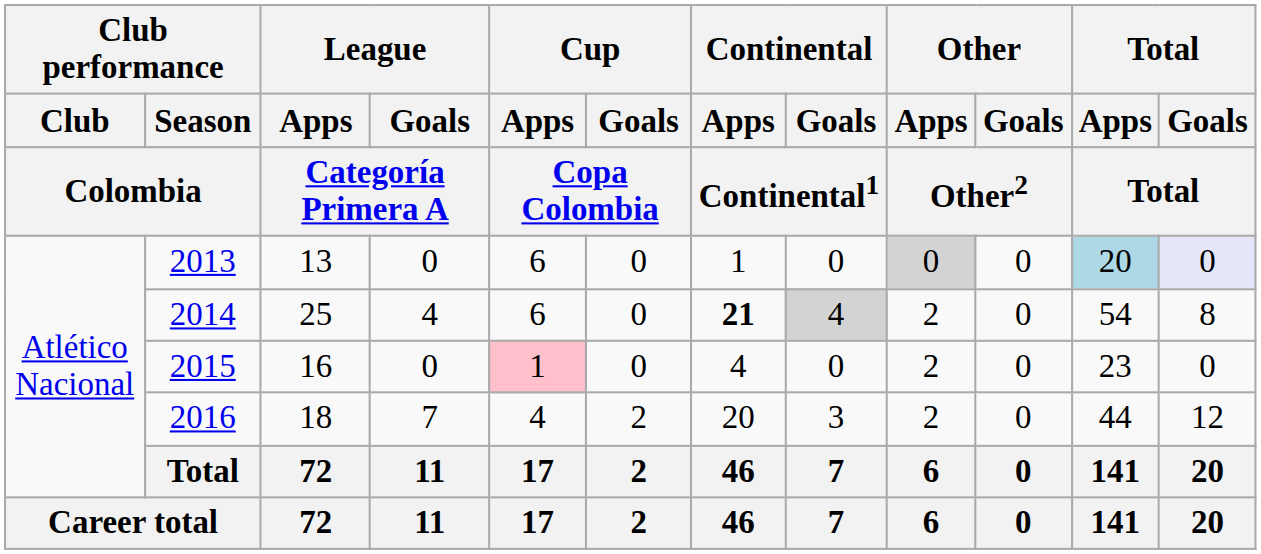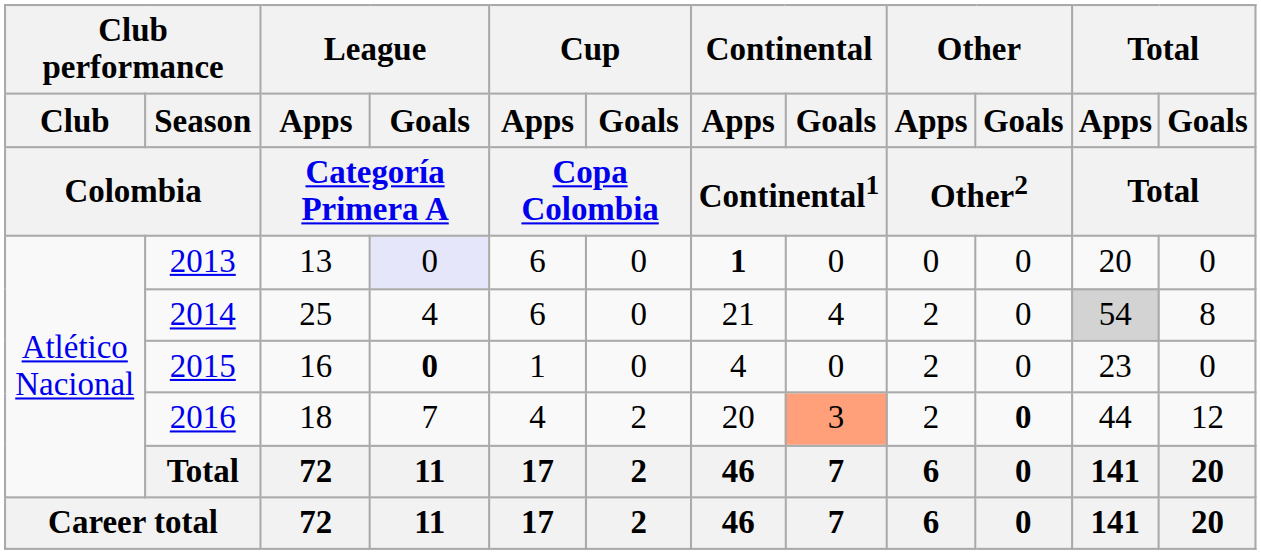2013 | League / Goals / Categoría Primera A: no background -> lavender background
2013 | Continental / Apps / Continental1: normal -> bold
2013 | Other / Apps / Other2: lightgrey background -> no background
2013 | Total / Apps / Total: lightblue background -> no background
2013 | Total / Goals / Total: lavender background -> no background
2014 | Continental / Apps / Continental1: bold -> normal
2014 | Continental / Goals / Continental1: lightgrey background -> no background
2014 | Total / Apps / Total: no background -> lightgrey background
2015 | League / Goals / Categoría Primera A: normal -> bold
2015 | Cup / Apps / Copa Colombia: pink background -> no background
2016 | Continental / Goals / Continental1: no background -> lightsalmon background
2016 | Other / Goals / Other2: normal -> bold
